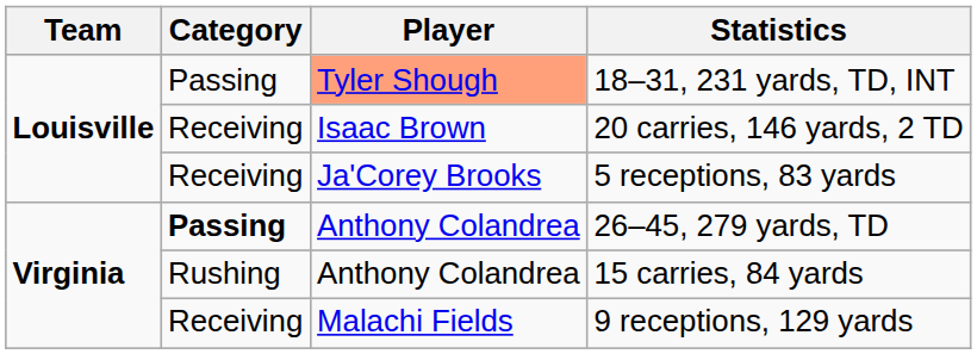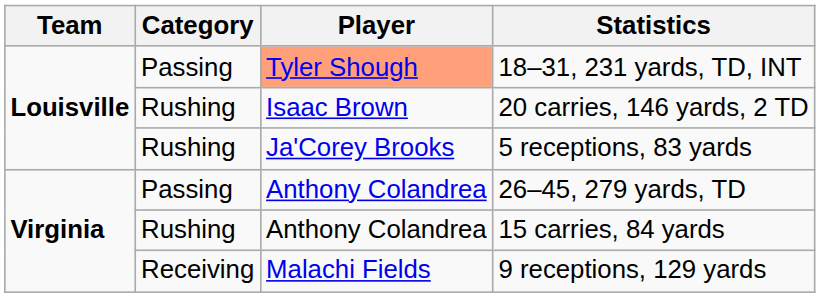20 carries, 146 yards, 2 TD | Category: Receiving -> Rushing
5 receptions, 83 yards | Category: Receiving -> Rushing
26–45, 279 yards, TD | Category: bold -> normal
